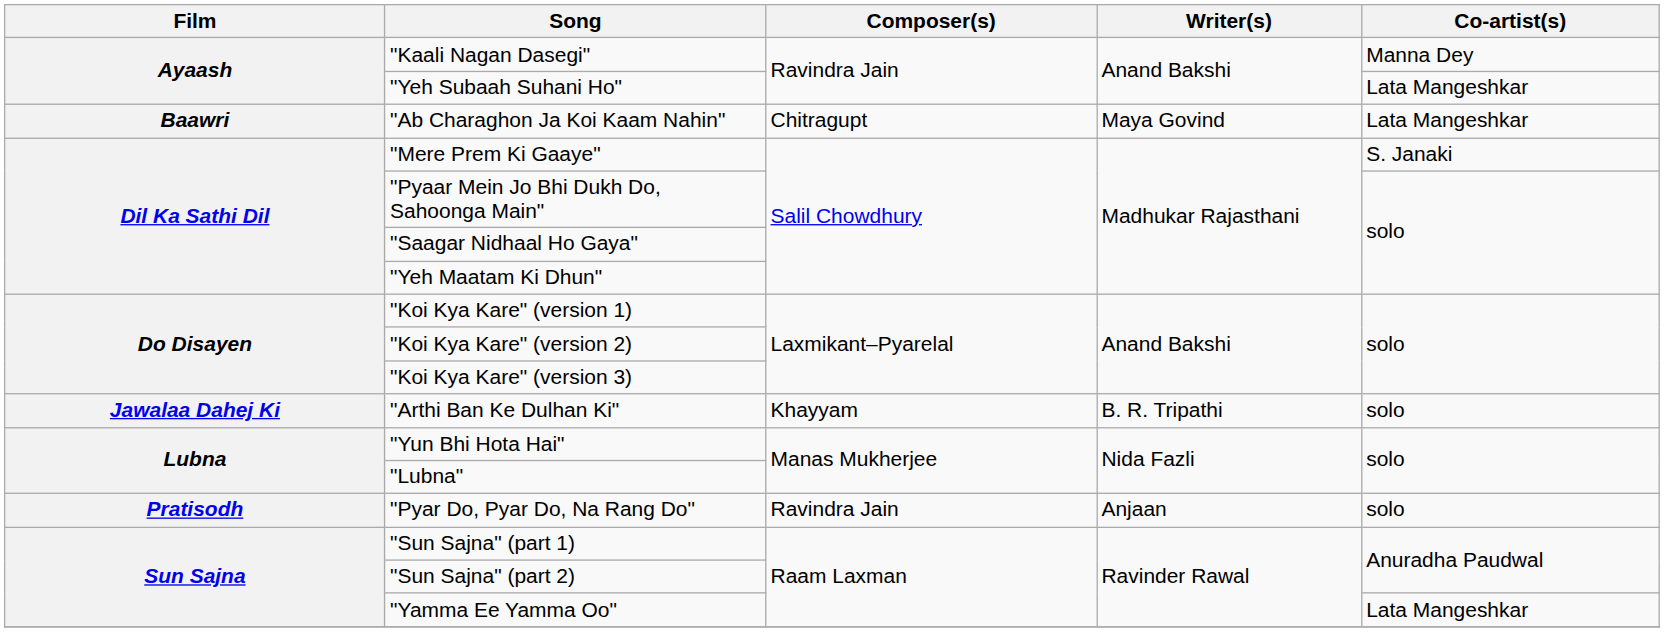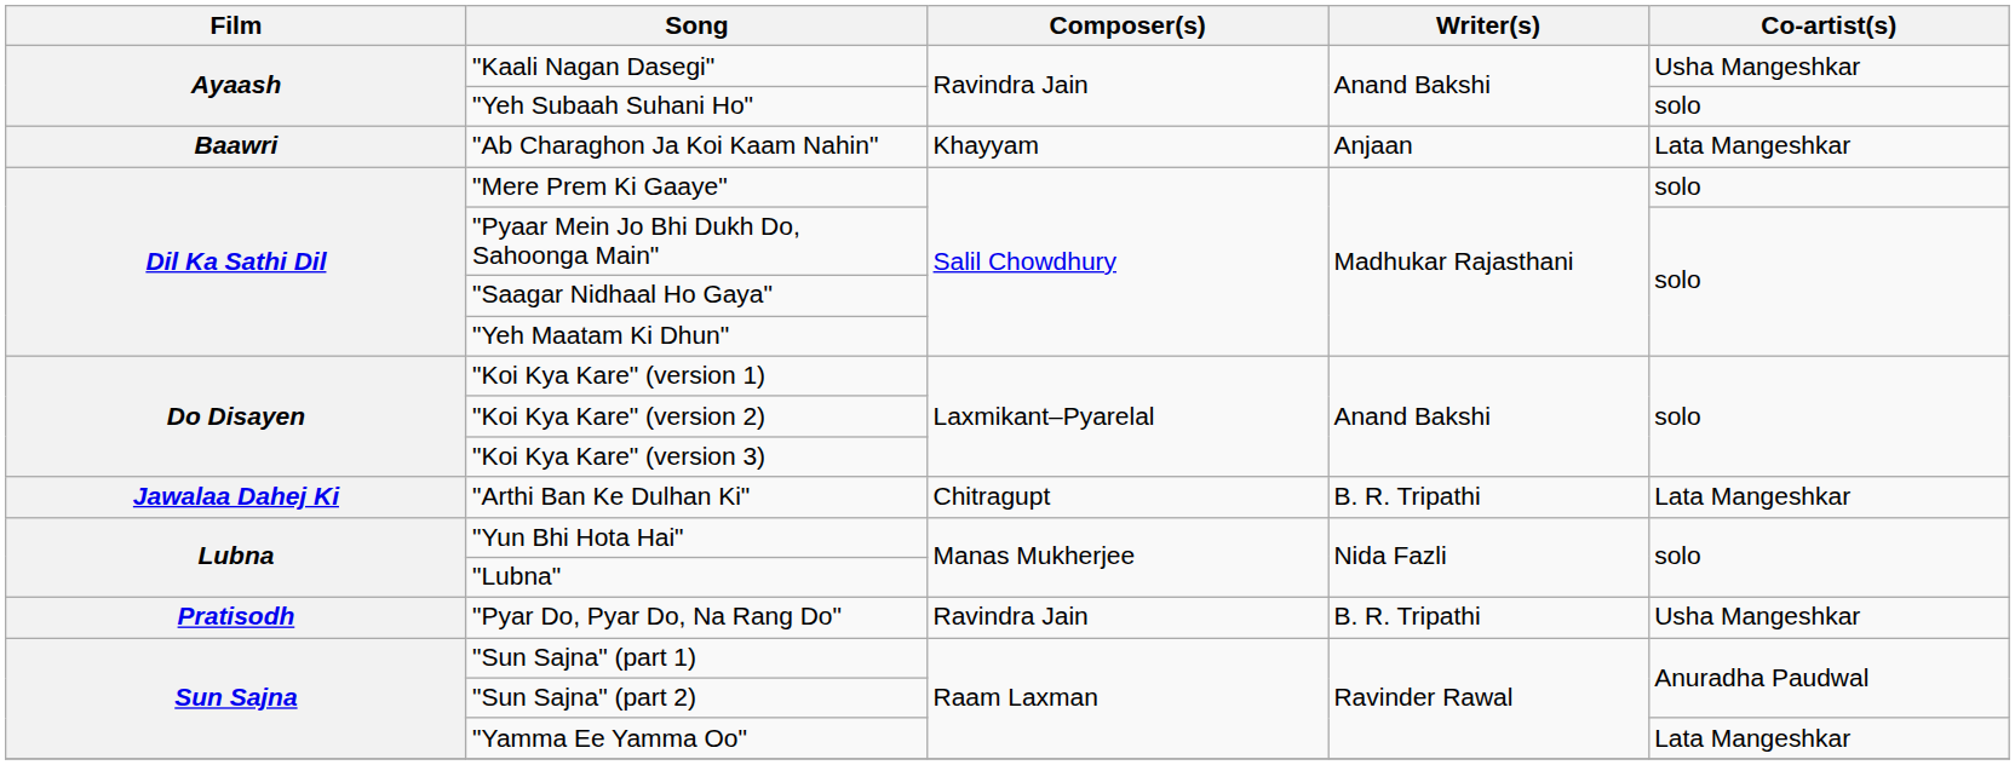"Kaali Nagan Dasegi" | Co-artist(s): Manna Dey -> Usha Mangeshkar
"Yeh Subaah Suhani Ho" | Co-artist(s): Lata Mangeshkar -> solo
"Ab Charaghon Ja Koi Kaam Nahin" | Composer(s): Chitragupt -> Khayyam
"Ab Charaghon Ja Koi Kaam Nahin" | Writer(s): Maya Govind -> Anjaan
"Mere Prem Ki Gaaye" | Co-artist(s): S. Janaki -> solo
"Arthi Ban Ke Dulhan Ki" | Composer(s): Khayyam -> Chitragupt
"Arthi Ban Ke Dulhan Ki" | Co-artist(s): solo -> Lata Mangeshkar
"Pyar Do, Pyar Do, Na Rang Do" | Writer(s): Anjaan -> B. R. Tripathi
"Pyar Do, Pyar Do, Na Rang Do" | Co-artist(s): solo -> Usha Mangeshkar
